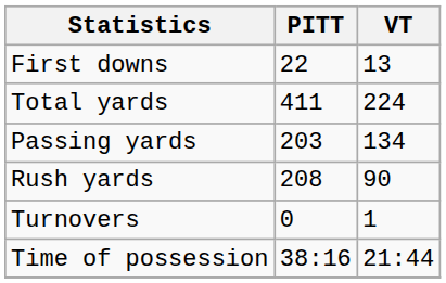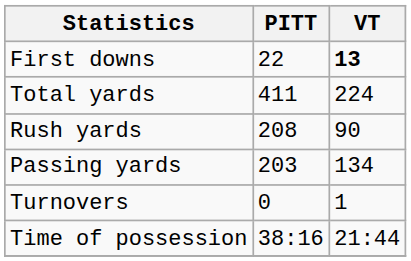First downs | VT: normal -> bold
rows swapped: Rush yards <-> Passing yards
